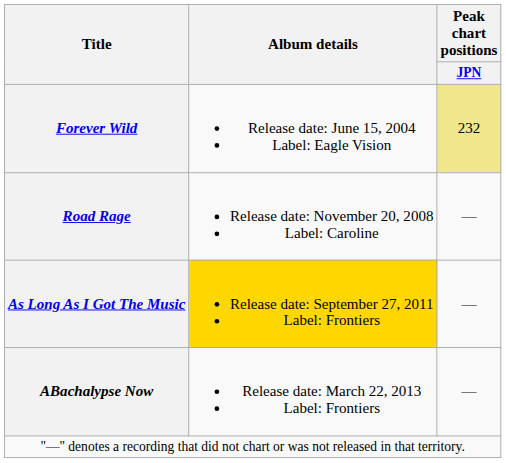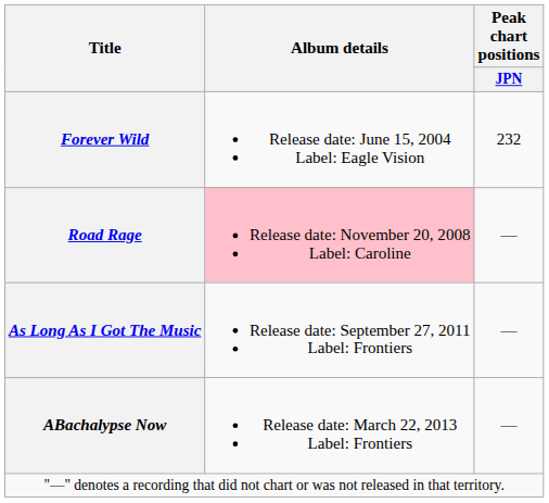Forever Wild | Peak chart positions / JPN: khaki background -> no background
Road Rage | Album details: no background -> pink background
As Long As I Got The Music | Album details: gold background -> no background
